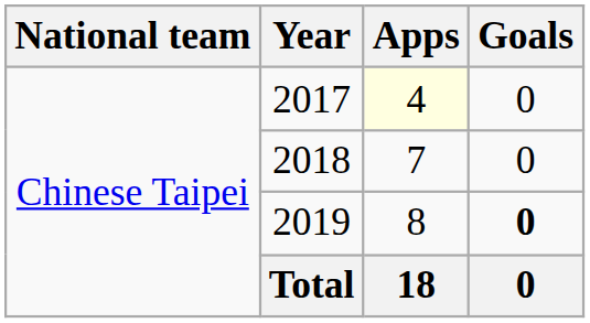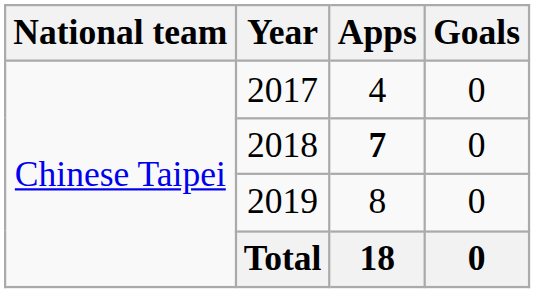2017 | Apps: lightyellow background -> no background
2018 | Apps: normal -> bold
2019 | Goals: bold -> normal
